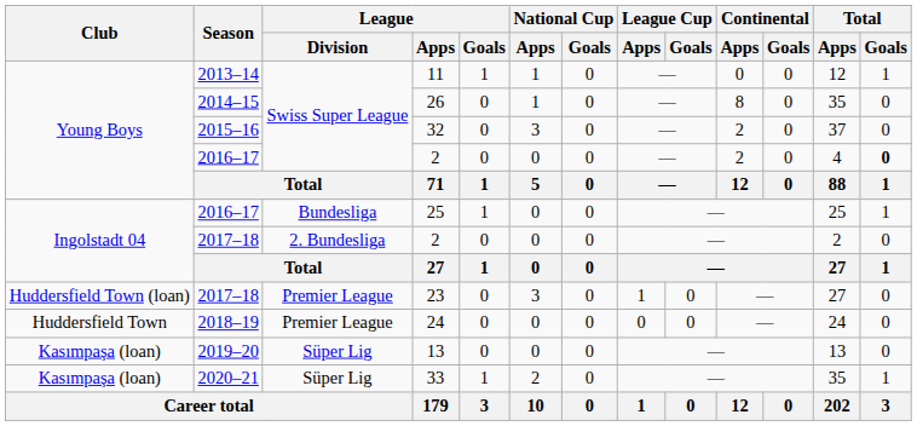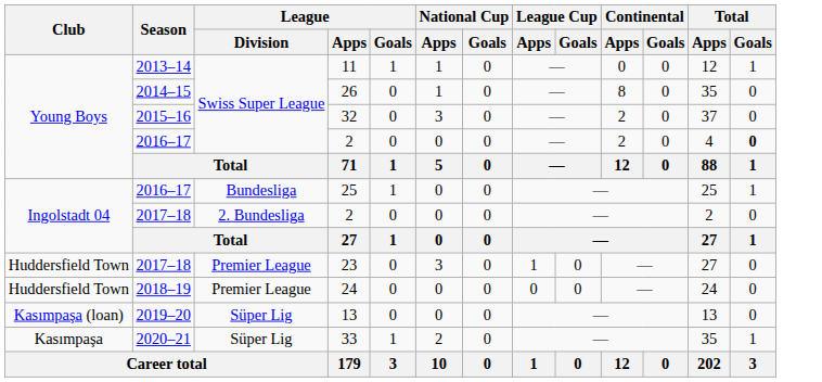23 | Club: Huddersfield Town (loan) -> Huddersfield Town
33 | Club: Kasımpaşa (loan) -> Kasımpaşa
